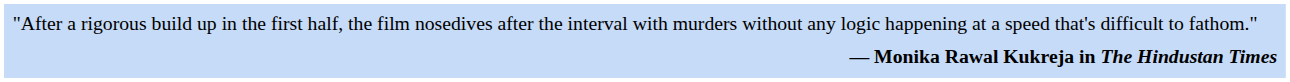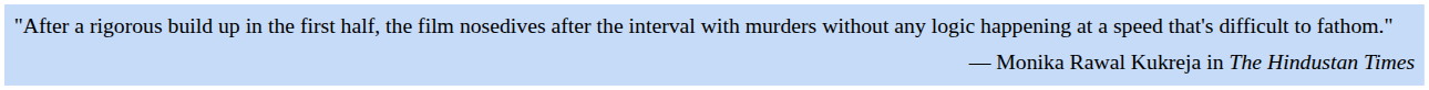row 2 | column 1: bold -> normal
